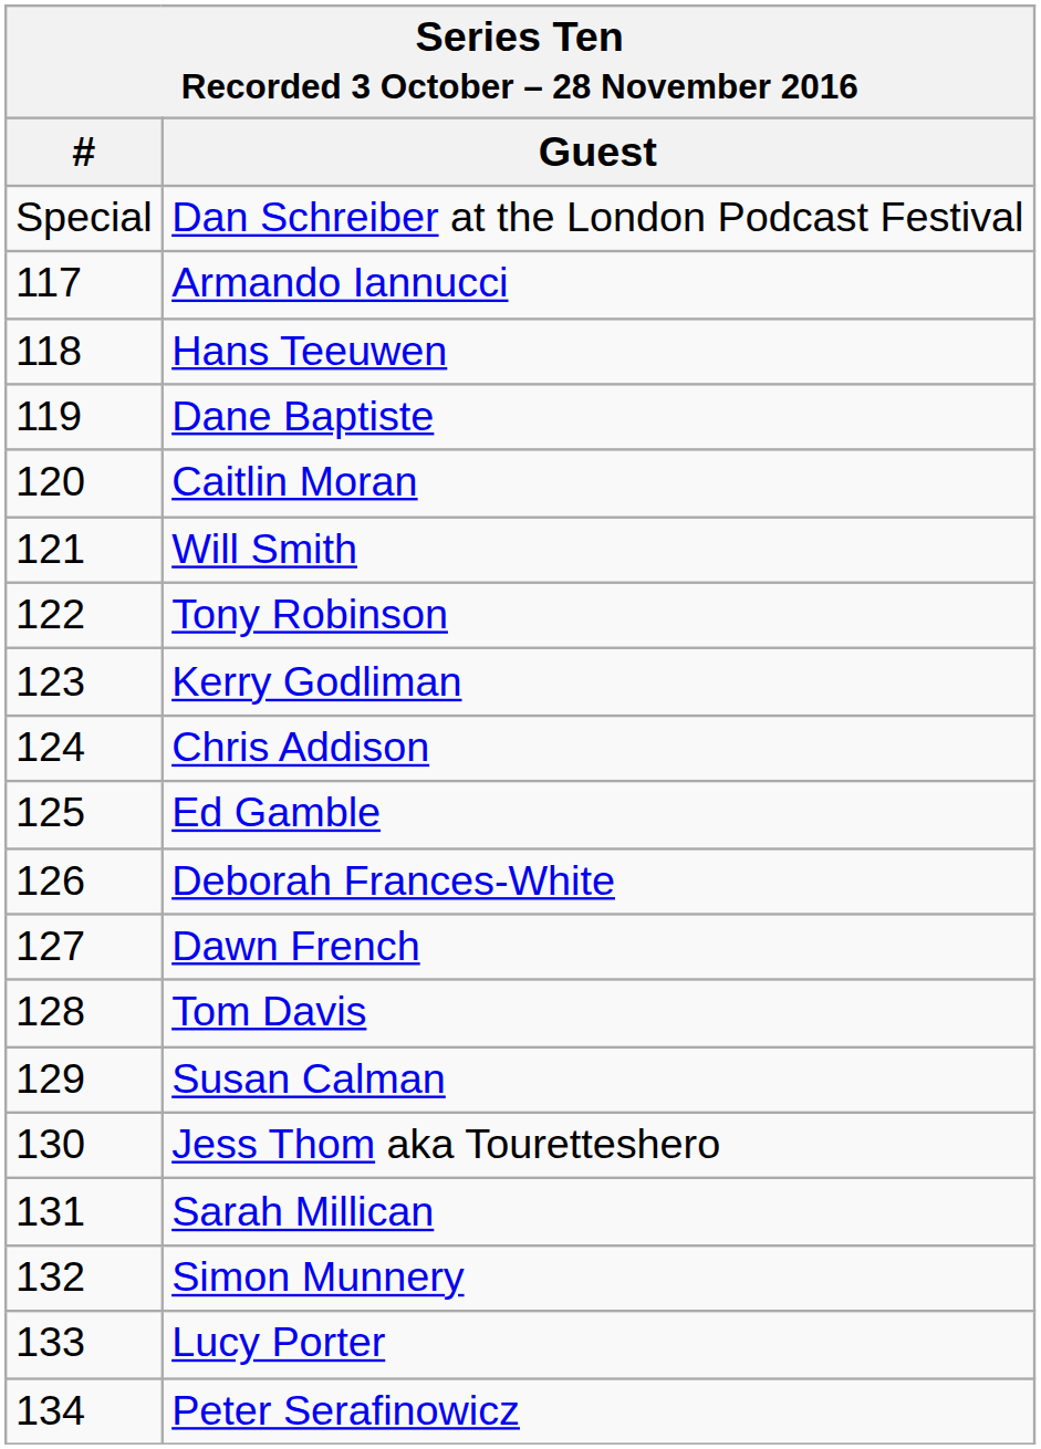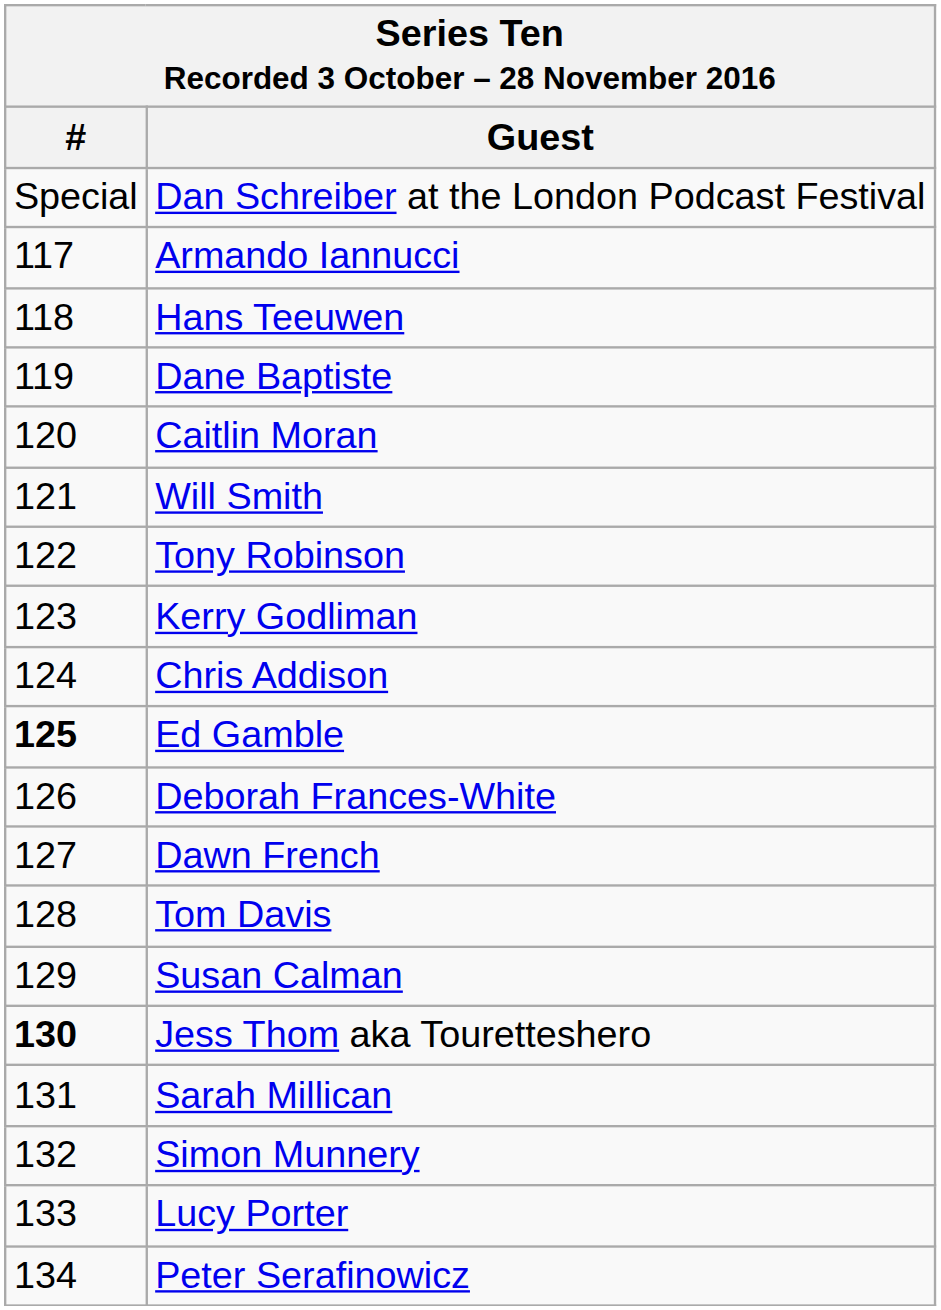Ed Gamble | #: normal -> bold
Jess Thom aka Touretteshero | #: normal -> bold
